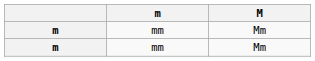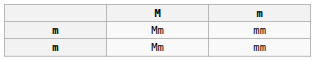columns swapped: M <-> m
